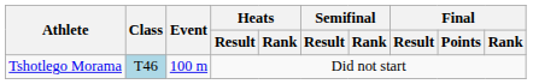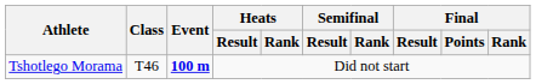Tshotlego Morama | Class: lightblue background -> no background
Tshotlego Morama | Event: normal -> bold
